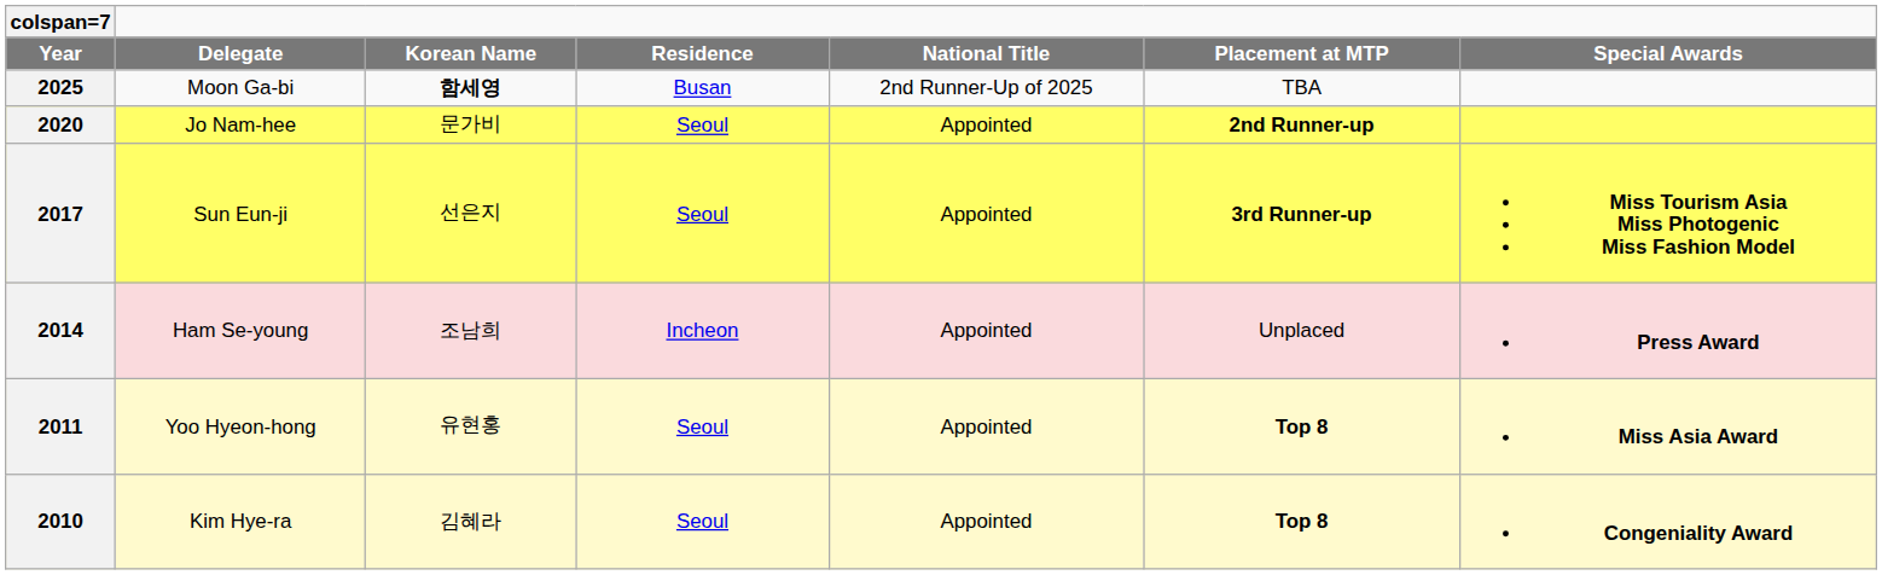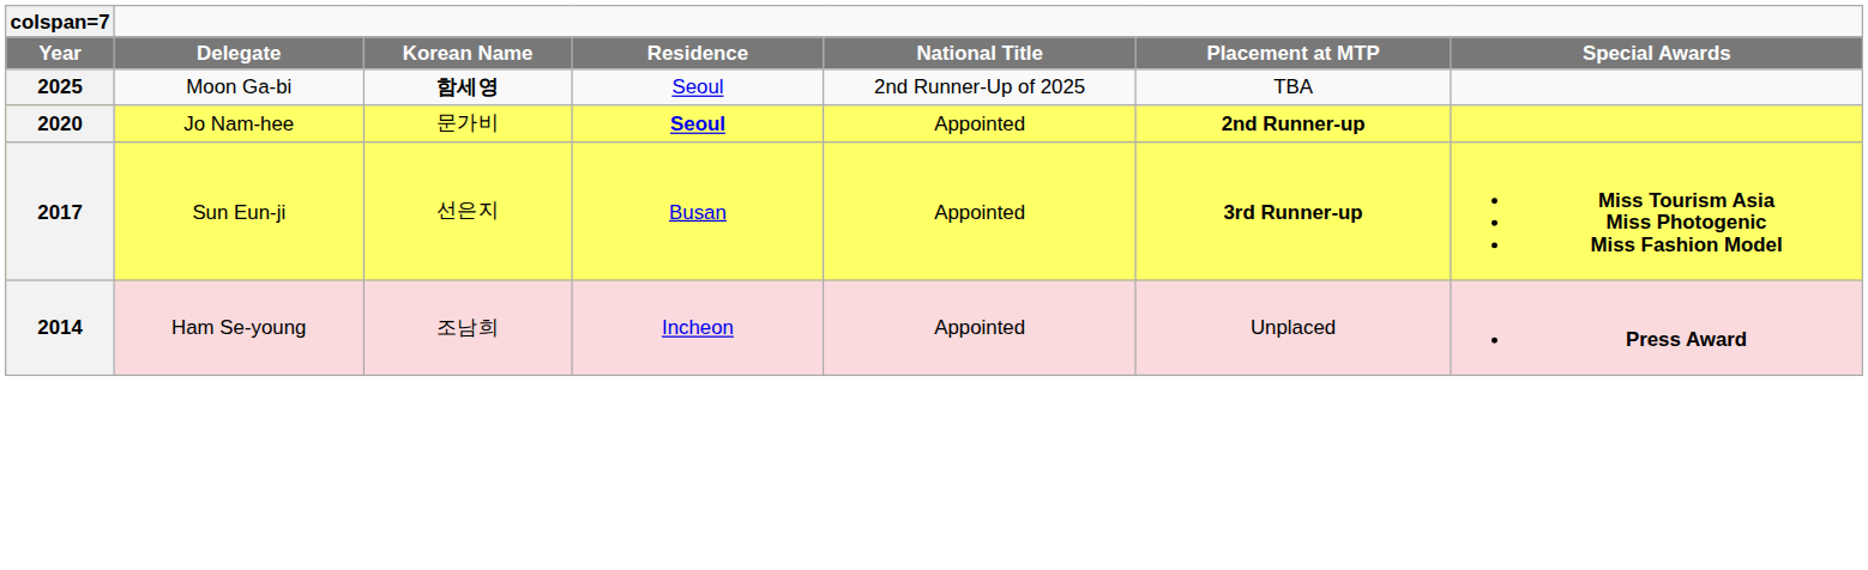2025 | Residence: Busan -> Seoul
2020 | Residence: normal -> bold
2017 | Residence: Seoul -> Busan
- row: 2011 | Yoo Hyeon-hong | 유현홍 | Seoul | Appointed | Top 8 | Miss Asia Award
- row: 2010 | Kim Hye-ra | 김혜라 | Seoul | Appointed | Top 8 | Congeniality Award
